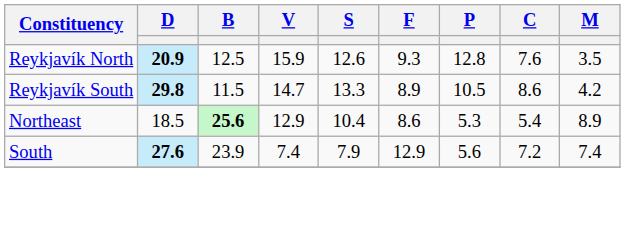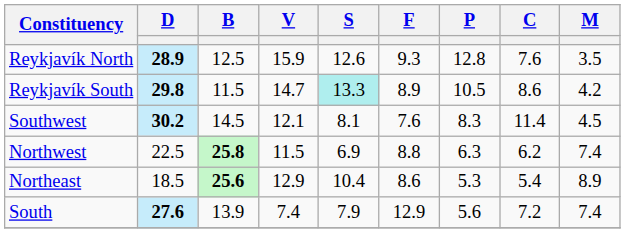Reykjavík North | D: 20.9 -> 28.9
Reykjavík South | S: no background -> paleturquoise background
+ row: Southwest | 30.2 | 14.5 | 12.1 | 8.1 | 7.6 | 8.3 | 11.4 | 4.5
+ row: Northwest | 22.5 | 25.8 | 11.5 | 6.9 | 8.8 | 6.3 | 6.2 | 7.4
South | B: 23.9 -> 13.9
